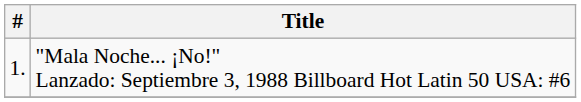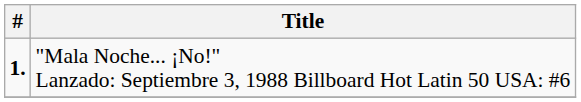row 2 | #: normal -> bold
